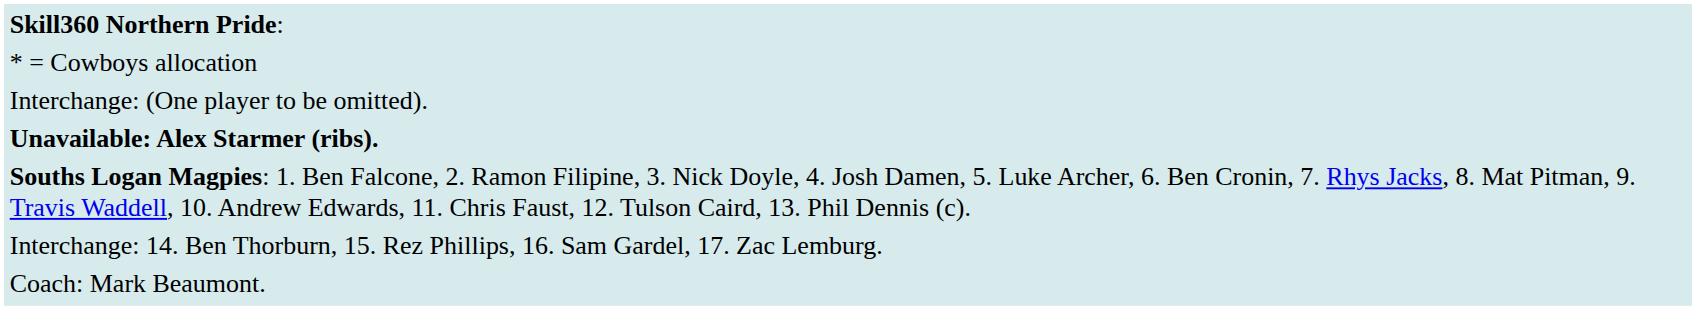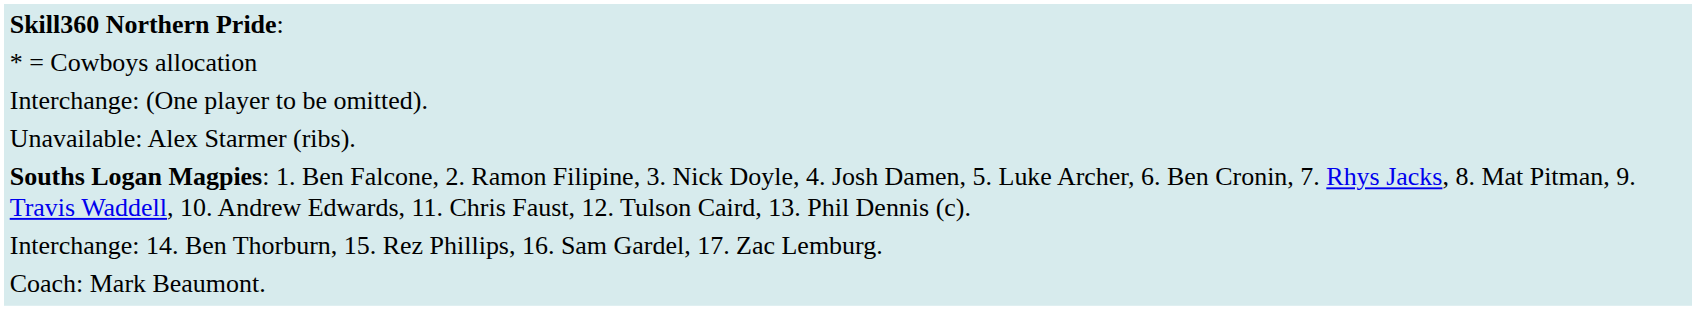row 4 | column 1: bold -> normal
